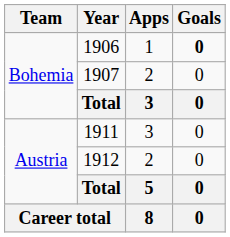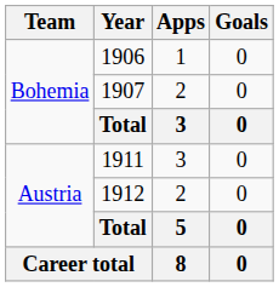1906 | Goals: bold -> normal
